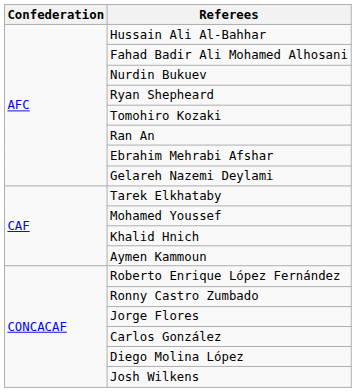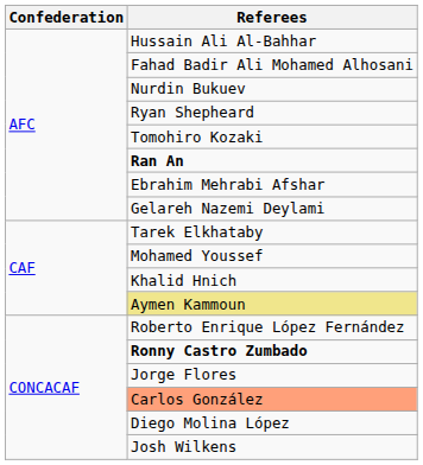Ran An | Referees: normal -> bold
Aymen Kammoun | Referees: no background -> khaki background
Ronny Castro Zumbado | Referees: normal -> bold
Carlos González | Referees: no background -> lightsalmon background
